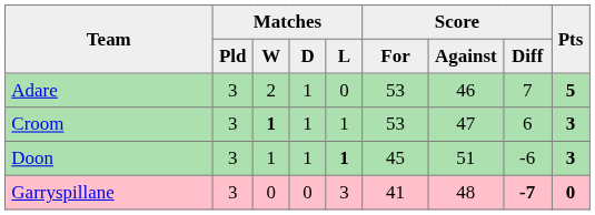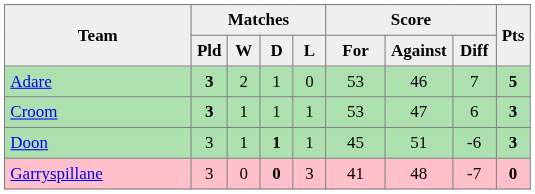Adare | Matches / Pld: normal -> bold
Croom | Matches / Pld: normal -> bold
Croom | Matches / W: bold -> normal
Doon | Matches / D: normal -> bold
Doon | Matches / L: bold -> normal
Garryspillane | Matches / D: normal -> bold
Garryspillane | Score / Diff: bold -> normal
